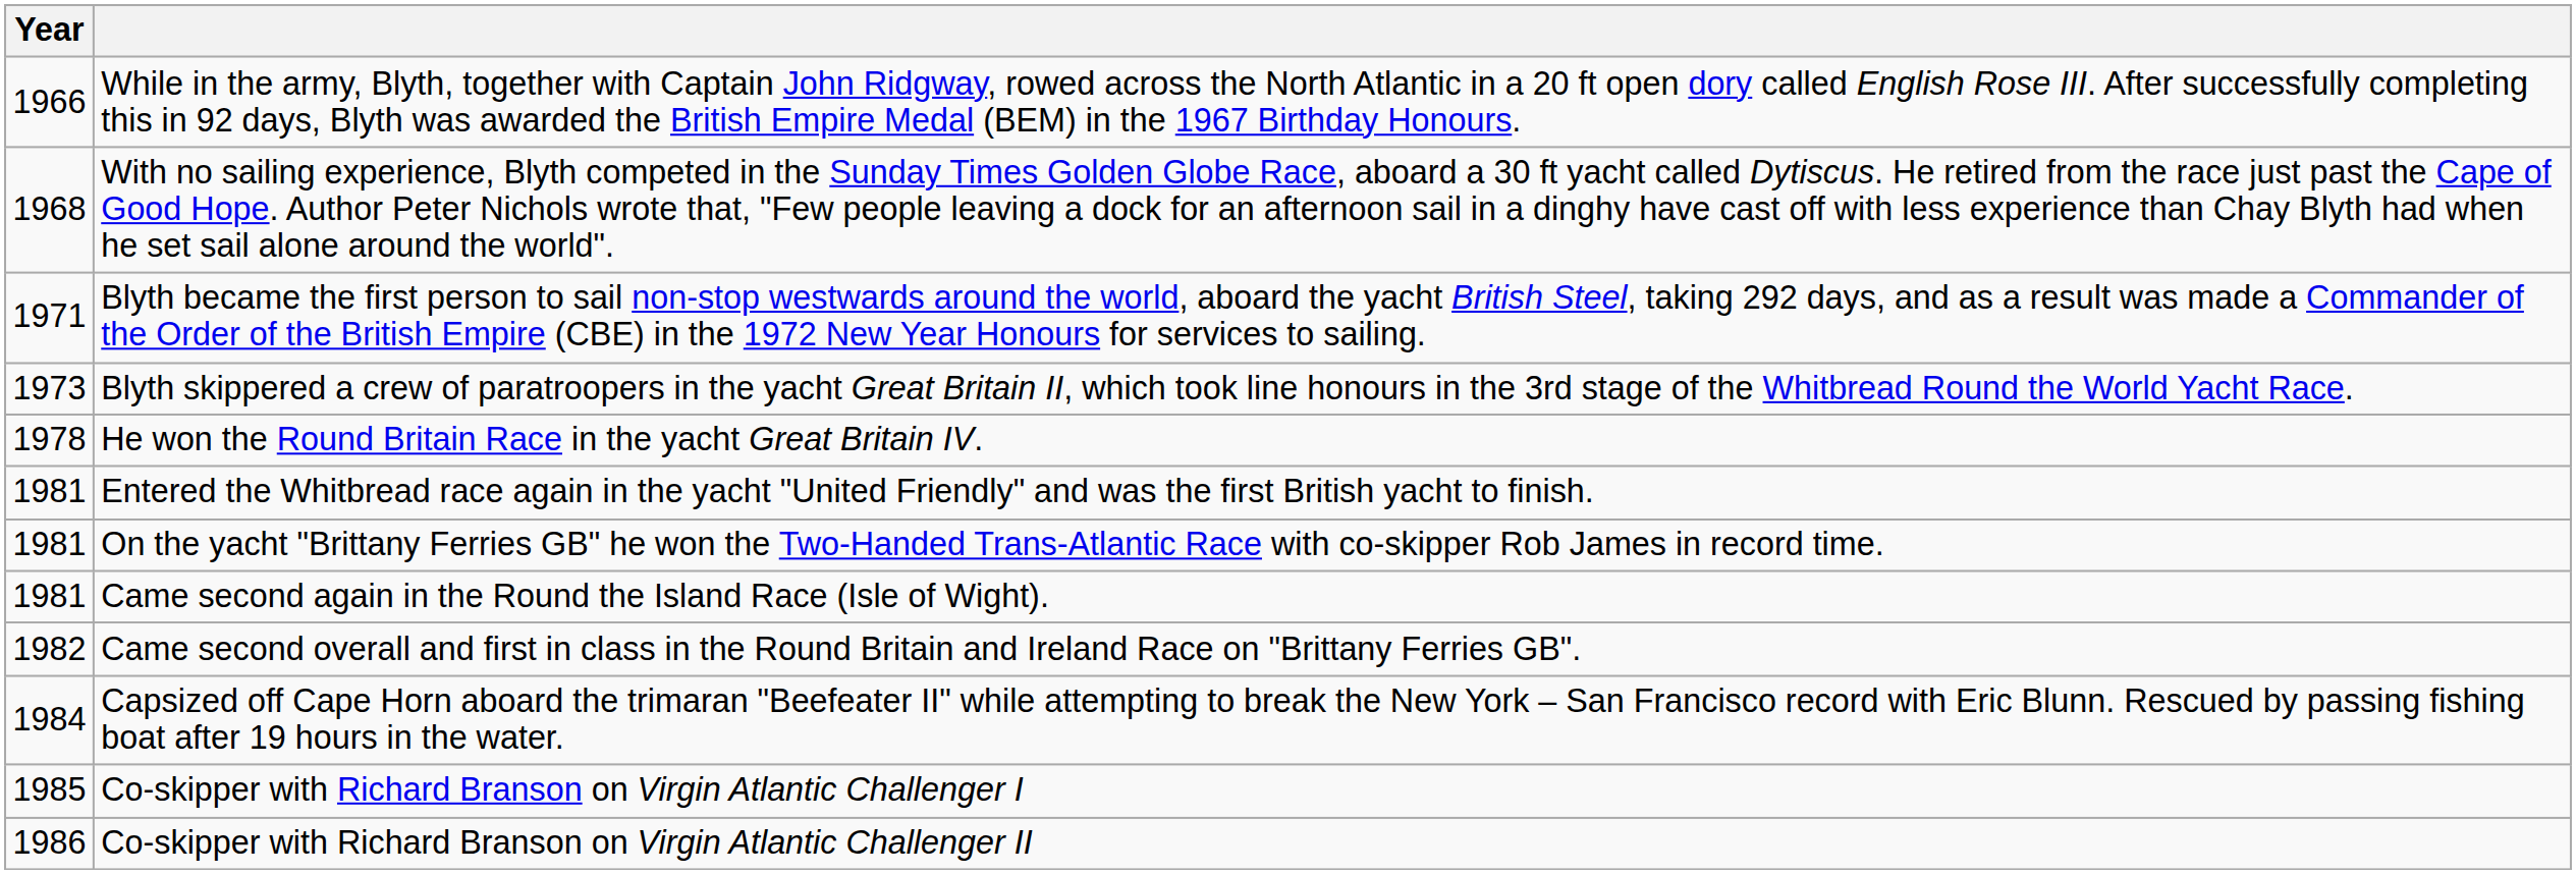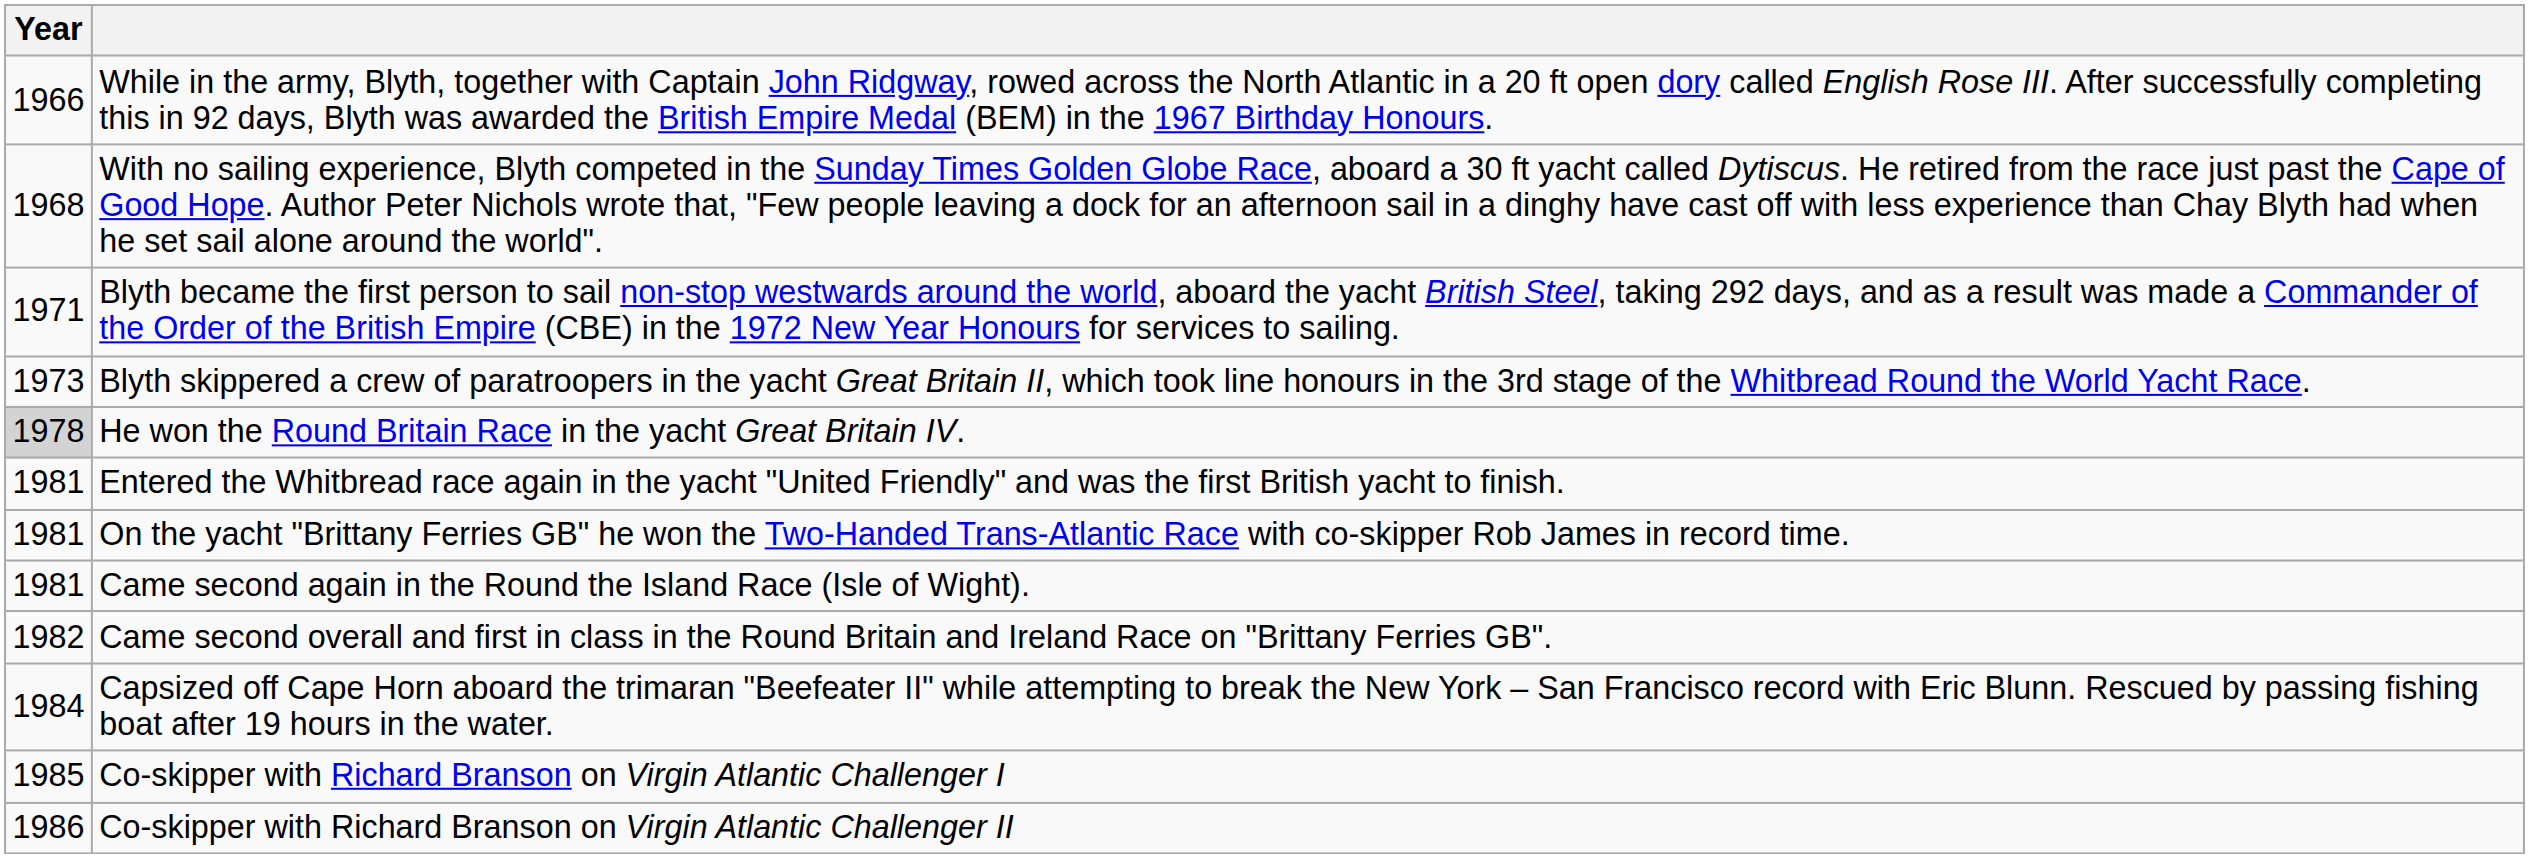He won the Round Britain Race in the yacht Great Britain IV. | Year: no background -> lightgrey background
